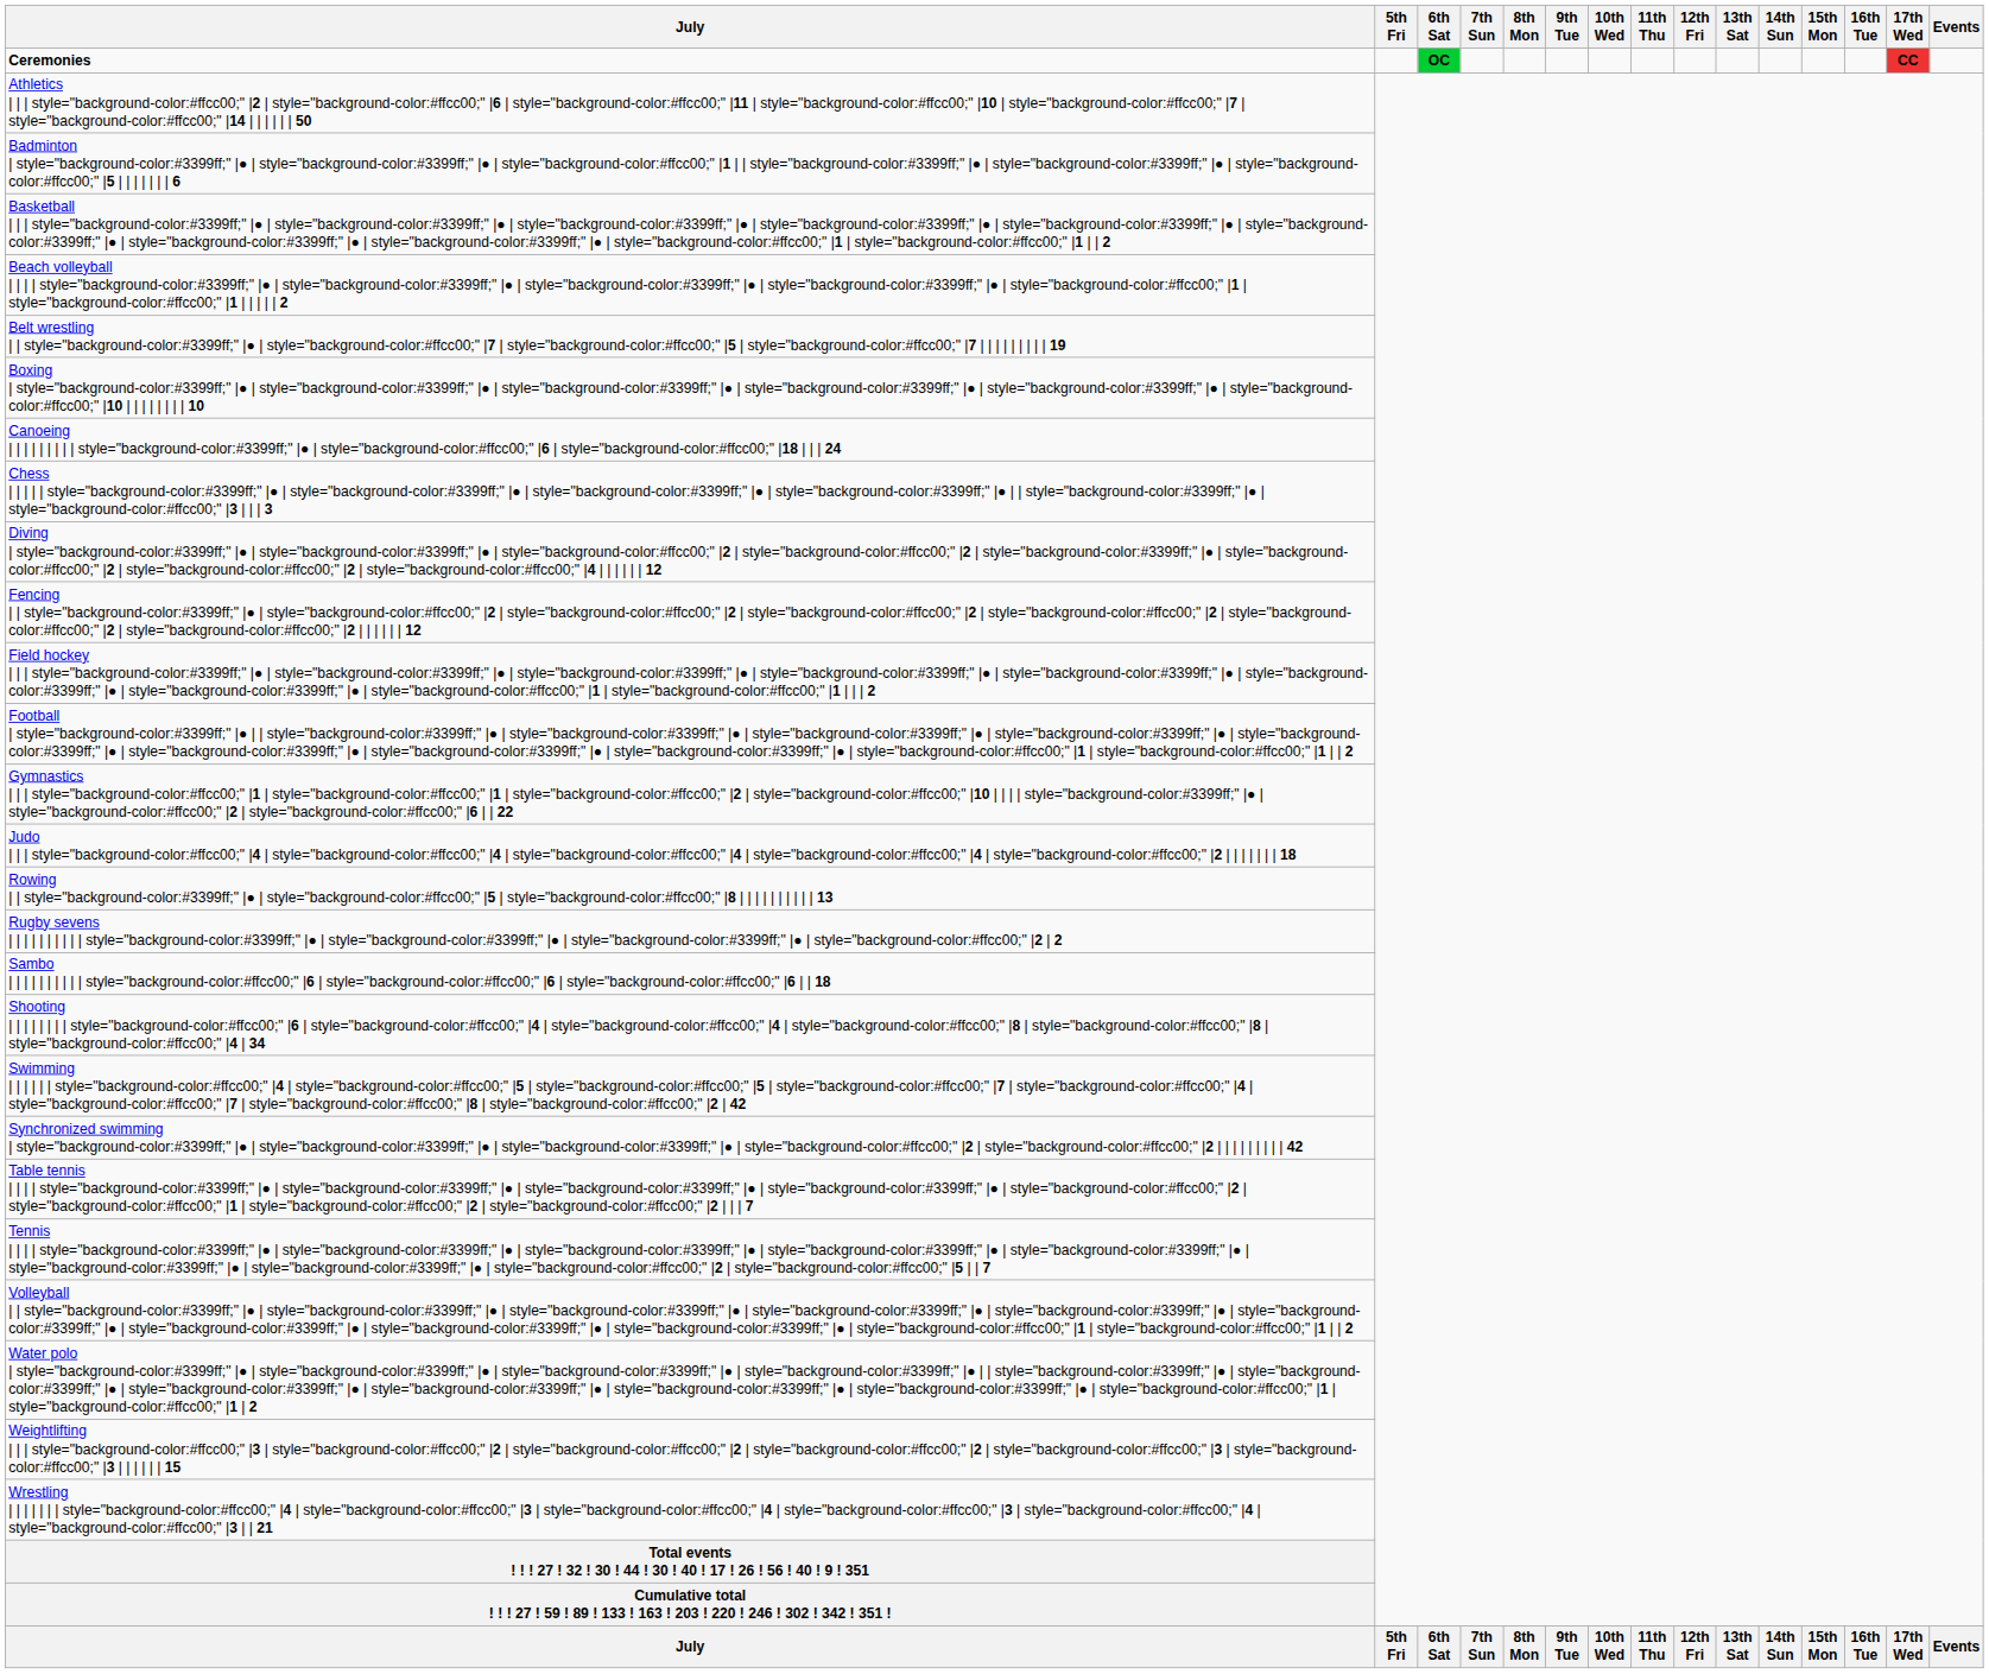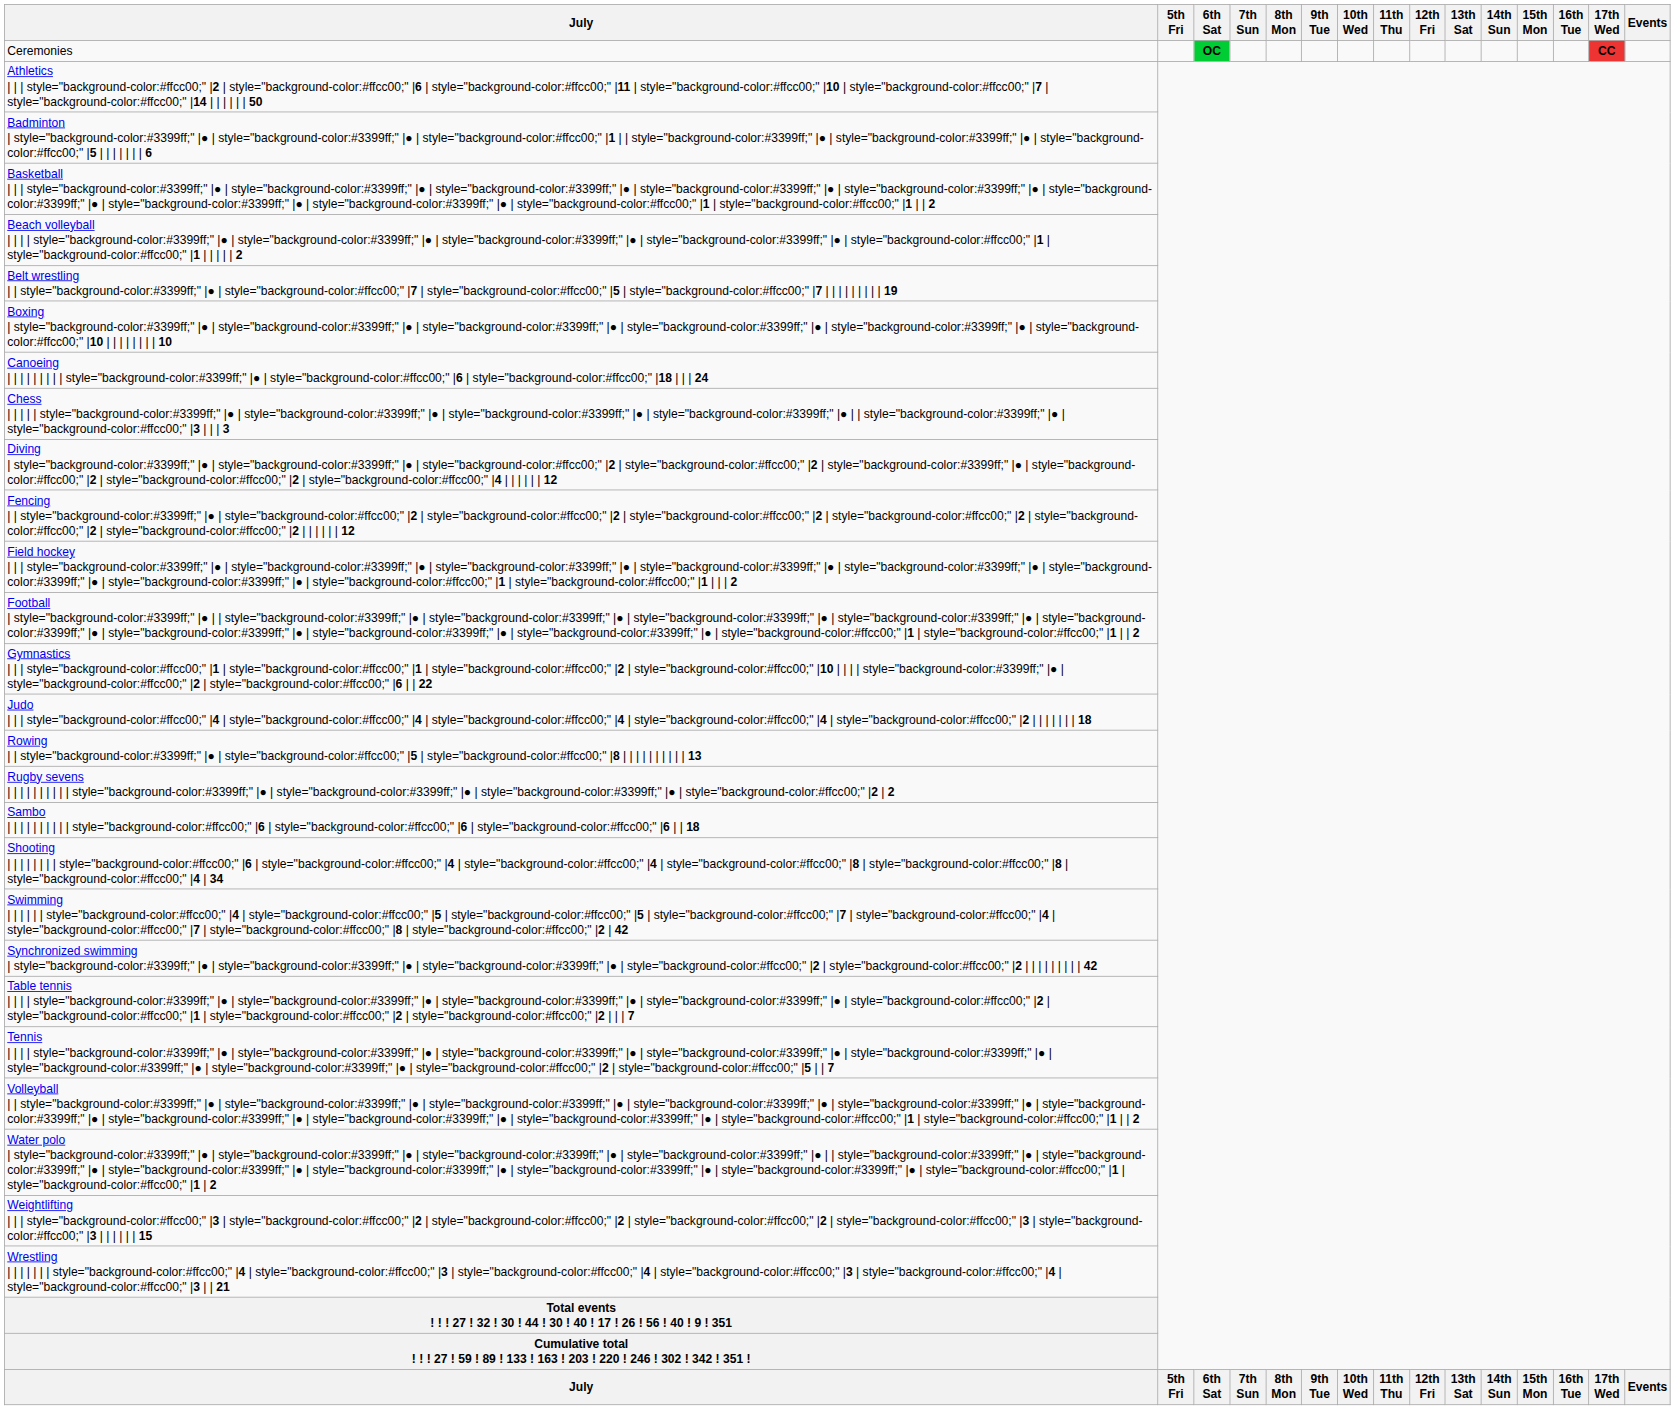Ceremonies | July: bold -> normal
